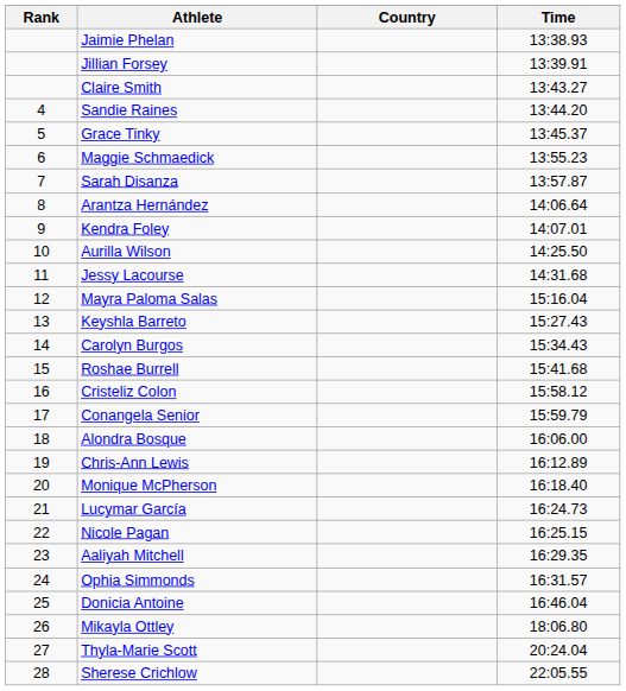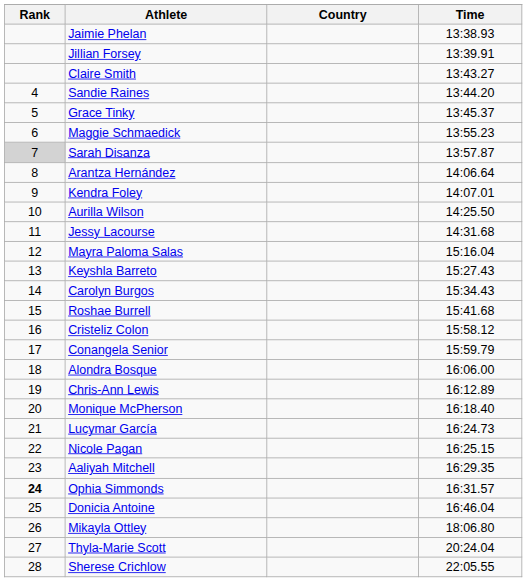Sarah Disanza | Rank: no background -> lightgrey background
Ophia Simmonds | Rank: normal -> bold
